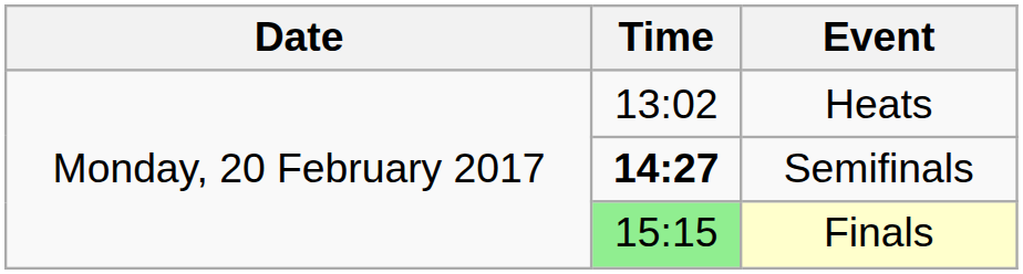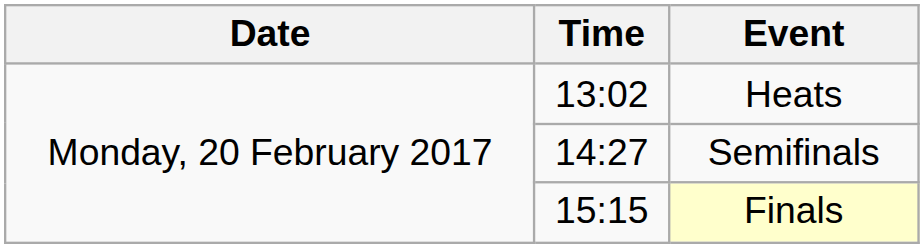Semifinals | Time: bold -> normal
Finals | Time: lightgreen background -> no background
